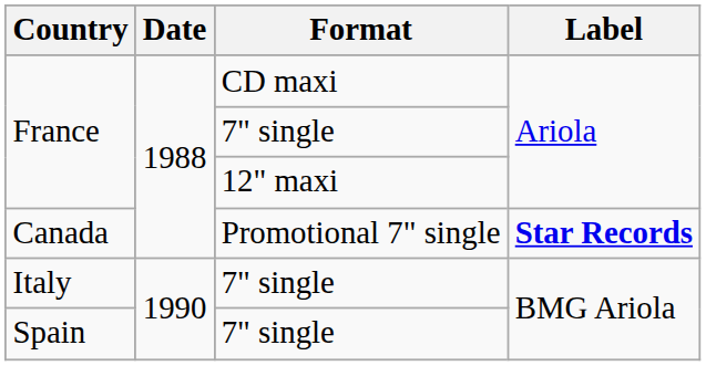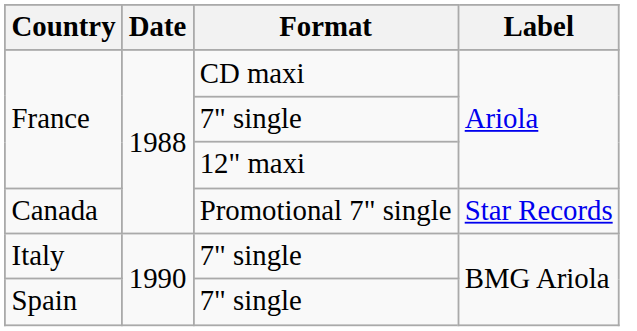Canada | Label: bold -> normal
